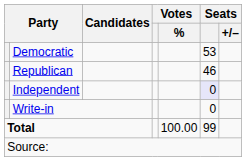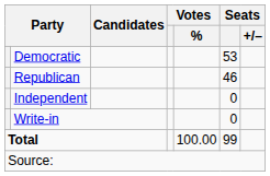Independent | column 6: lavender background -> no background
